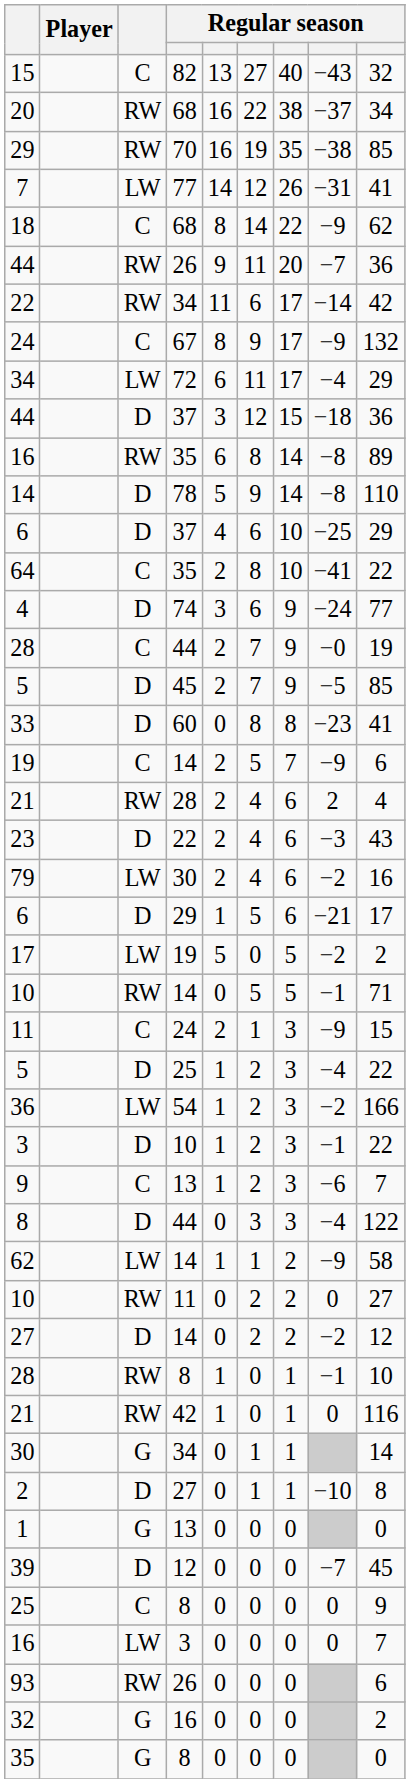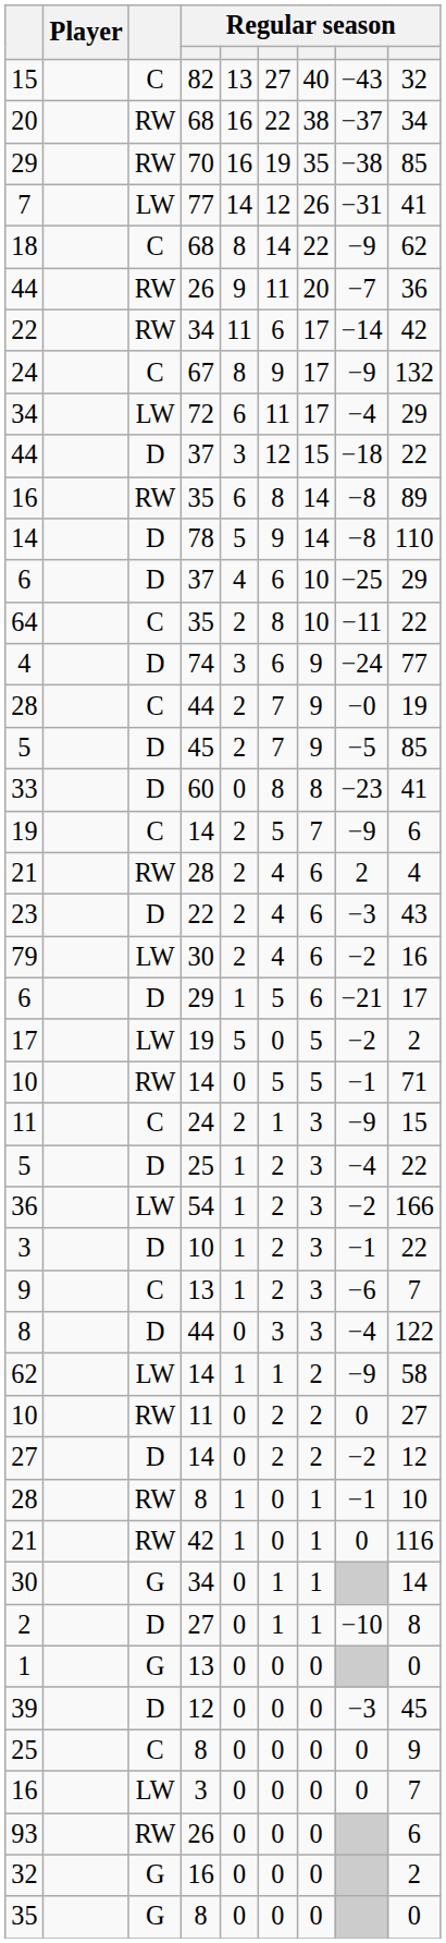44 / 37 | column 9: 36 -> 22
64 | column 8: −41 -> −11
39 | column 8: −7 -> −3
